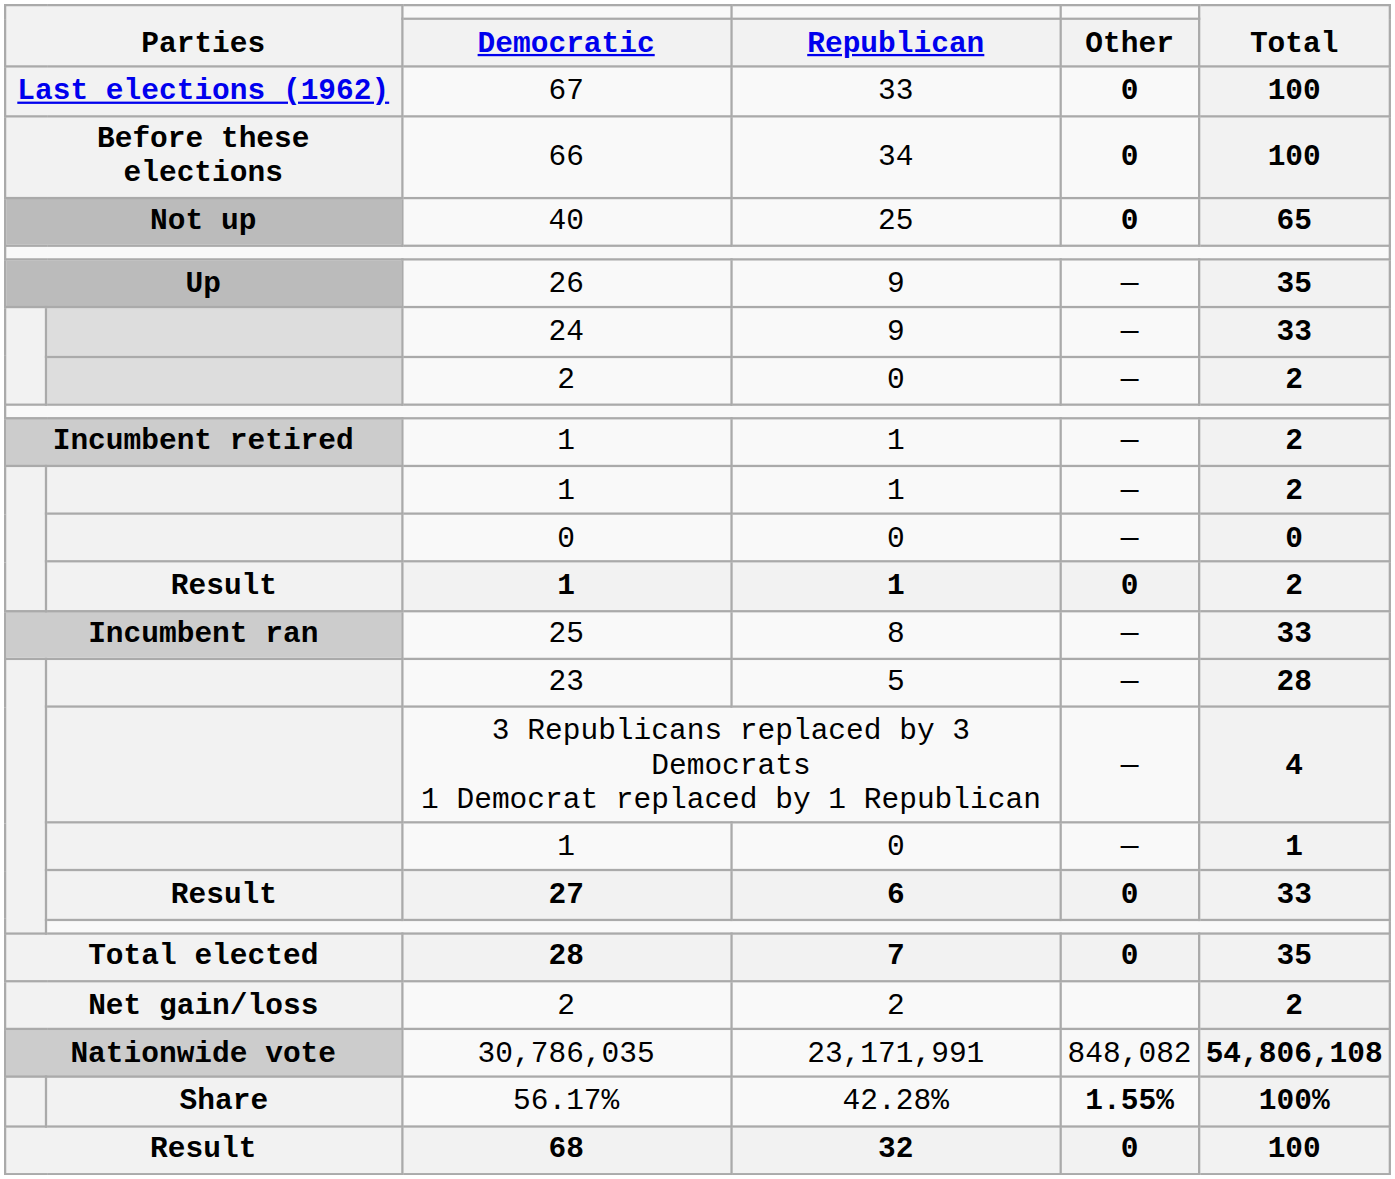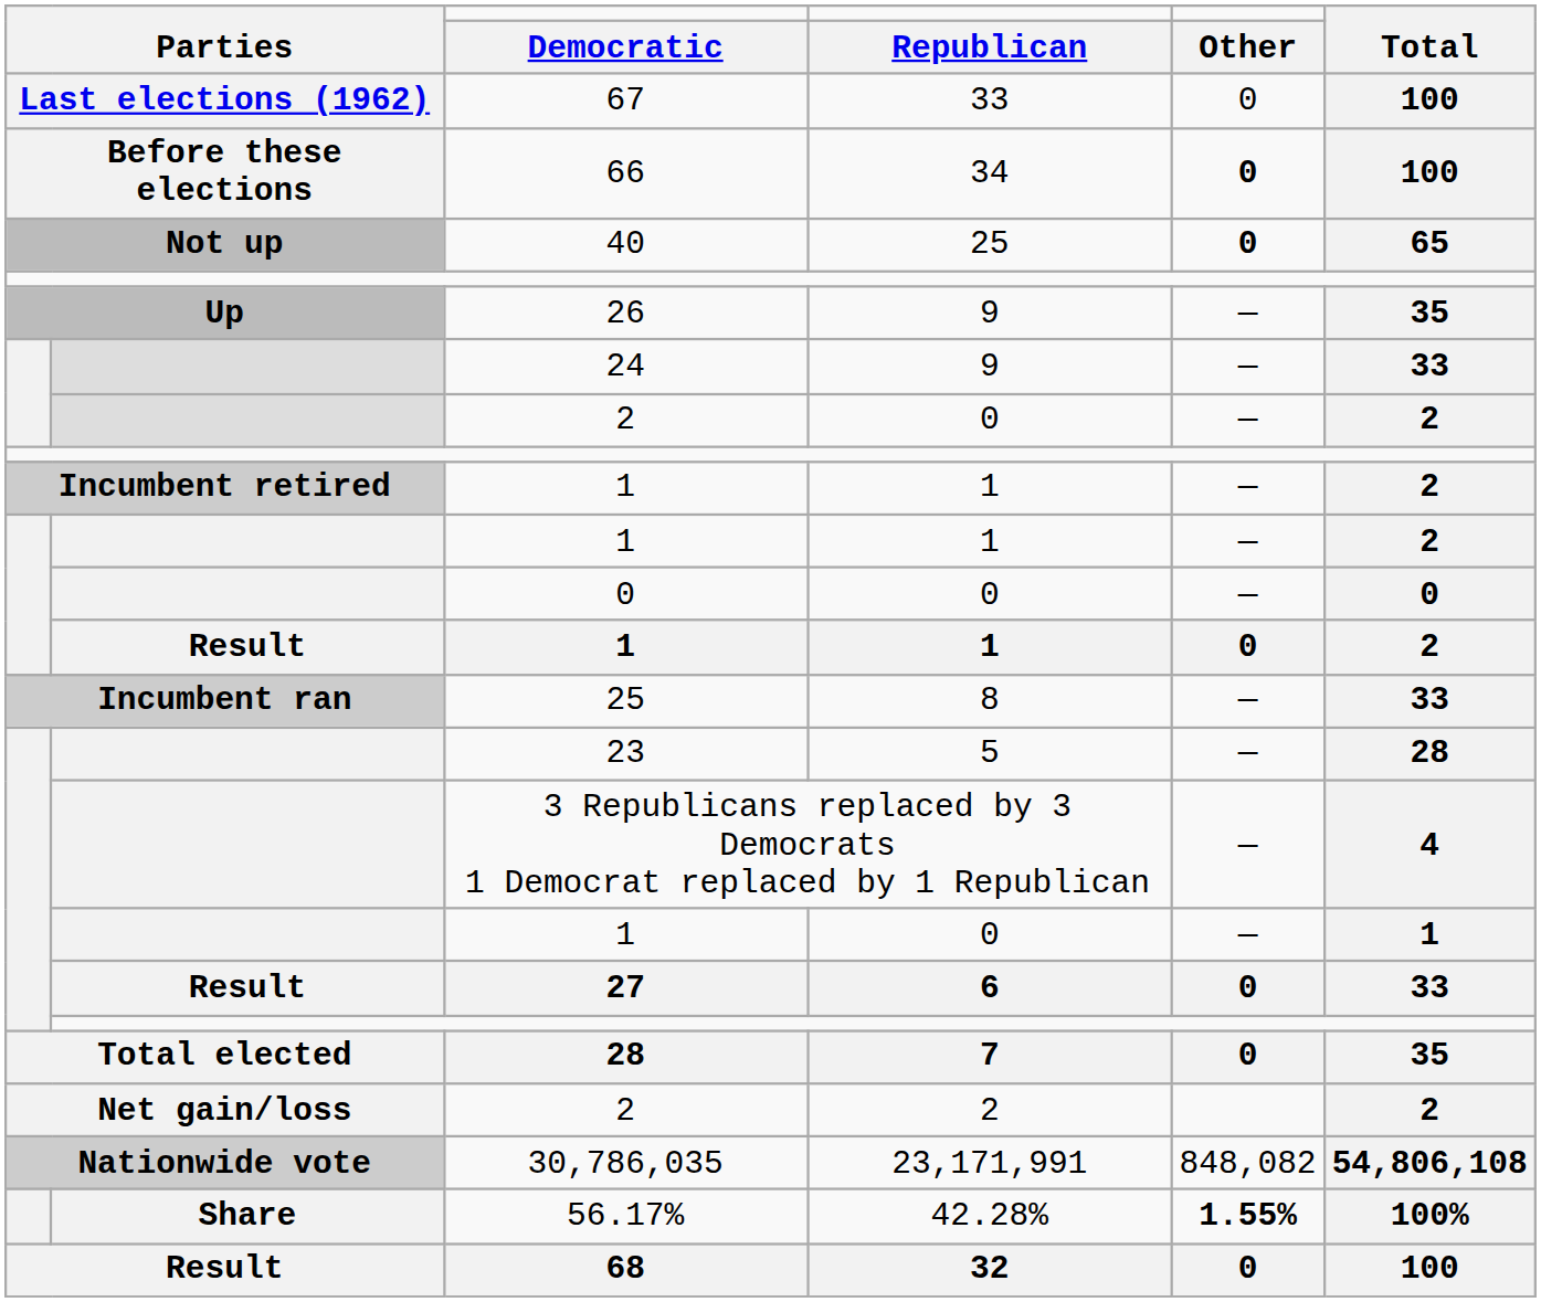67 | Other: bold -> normal
